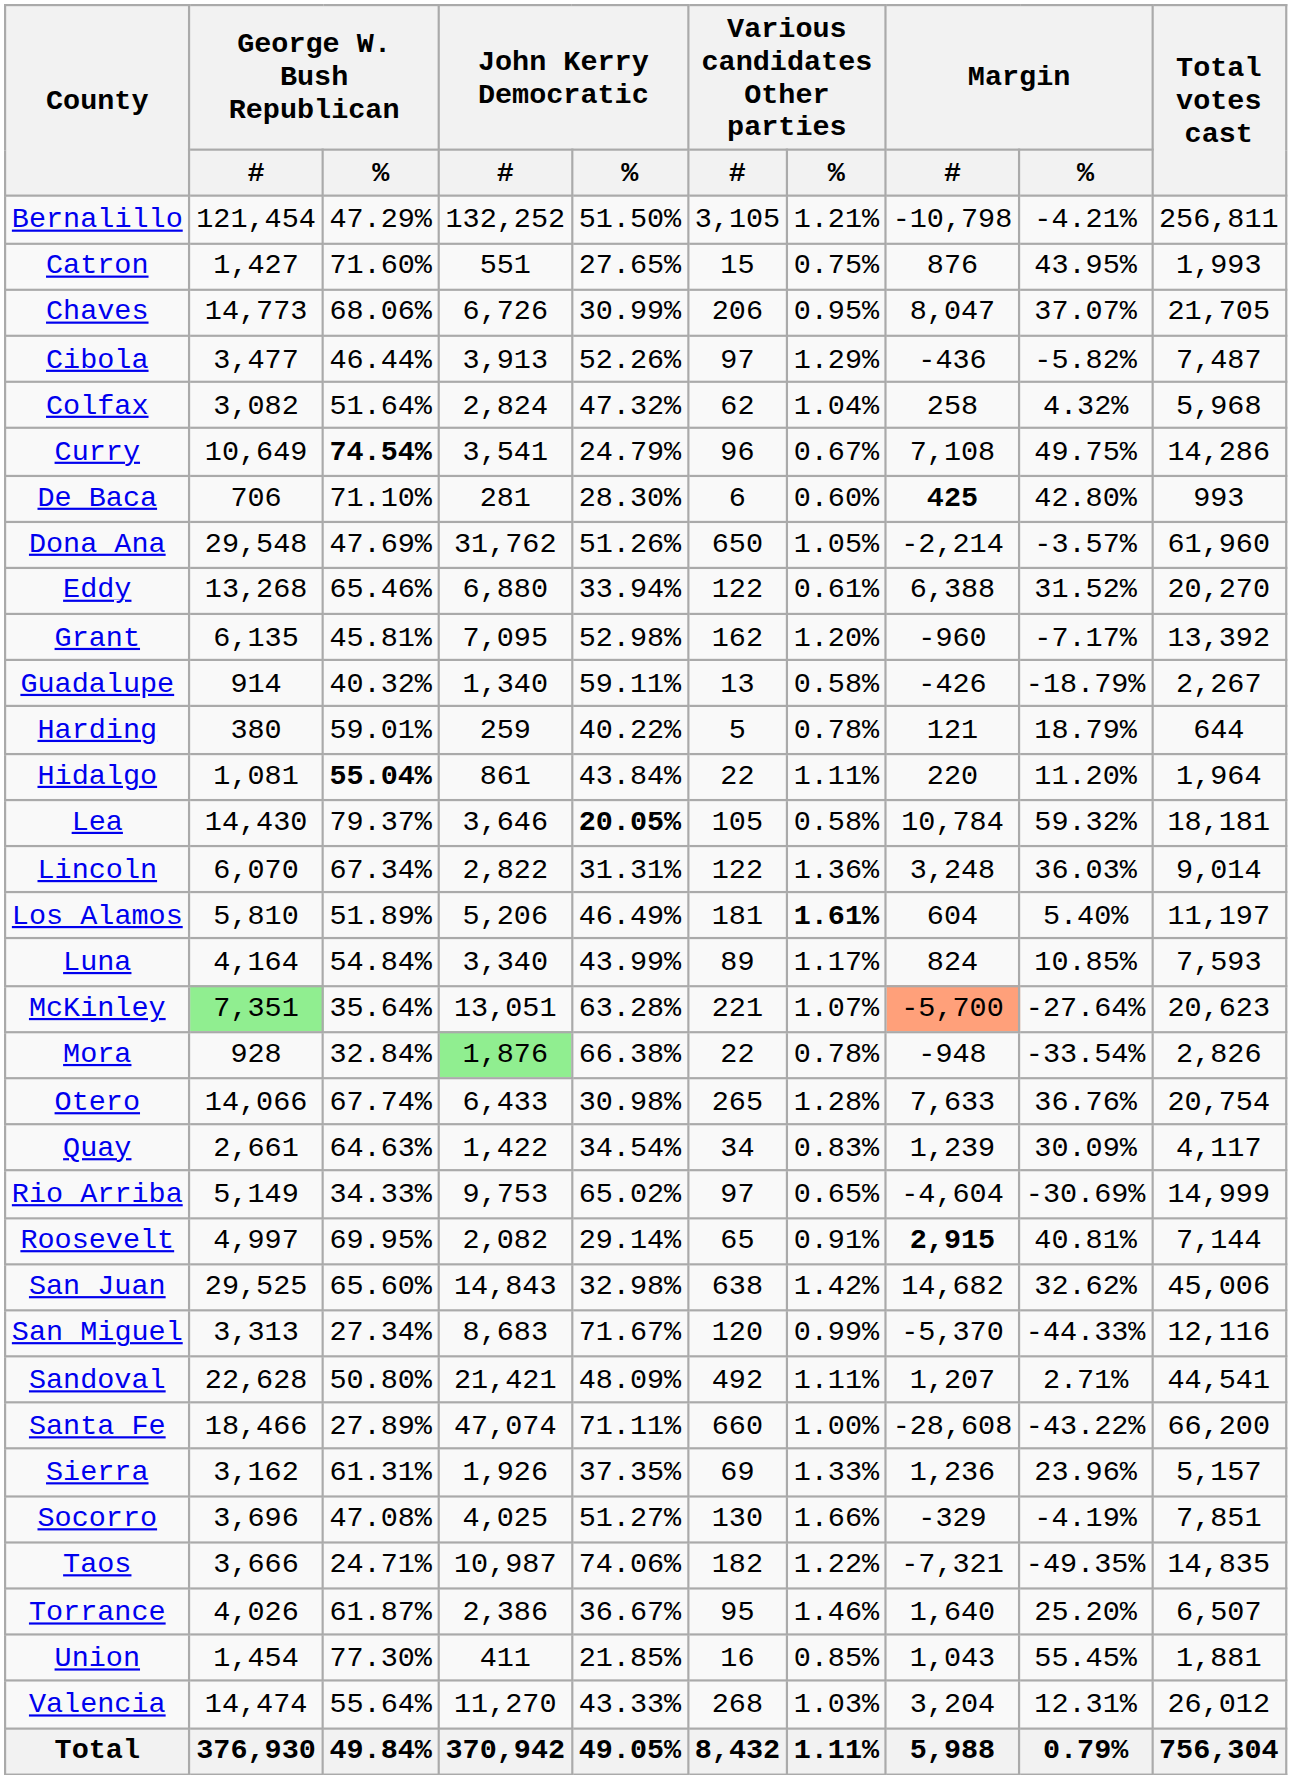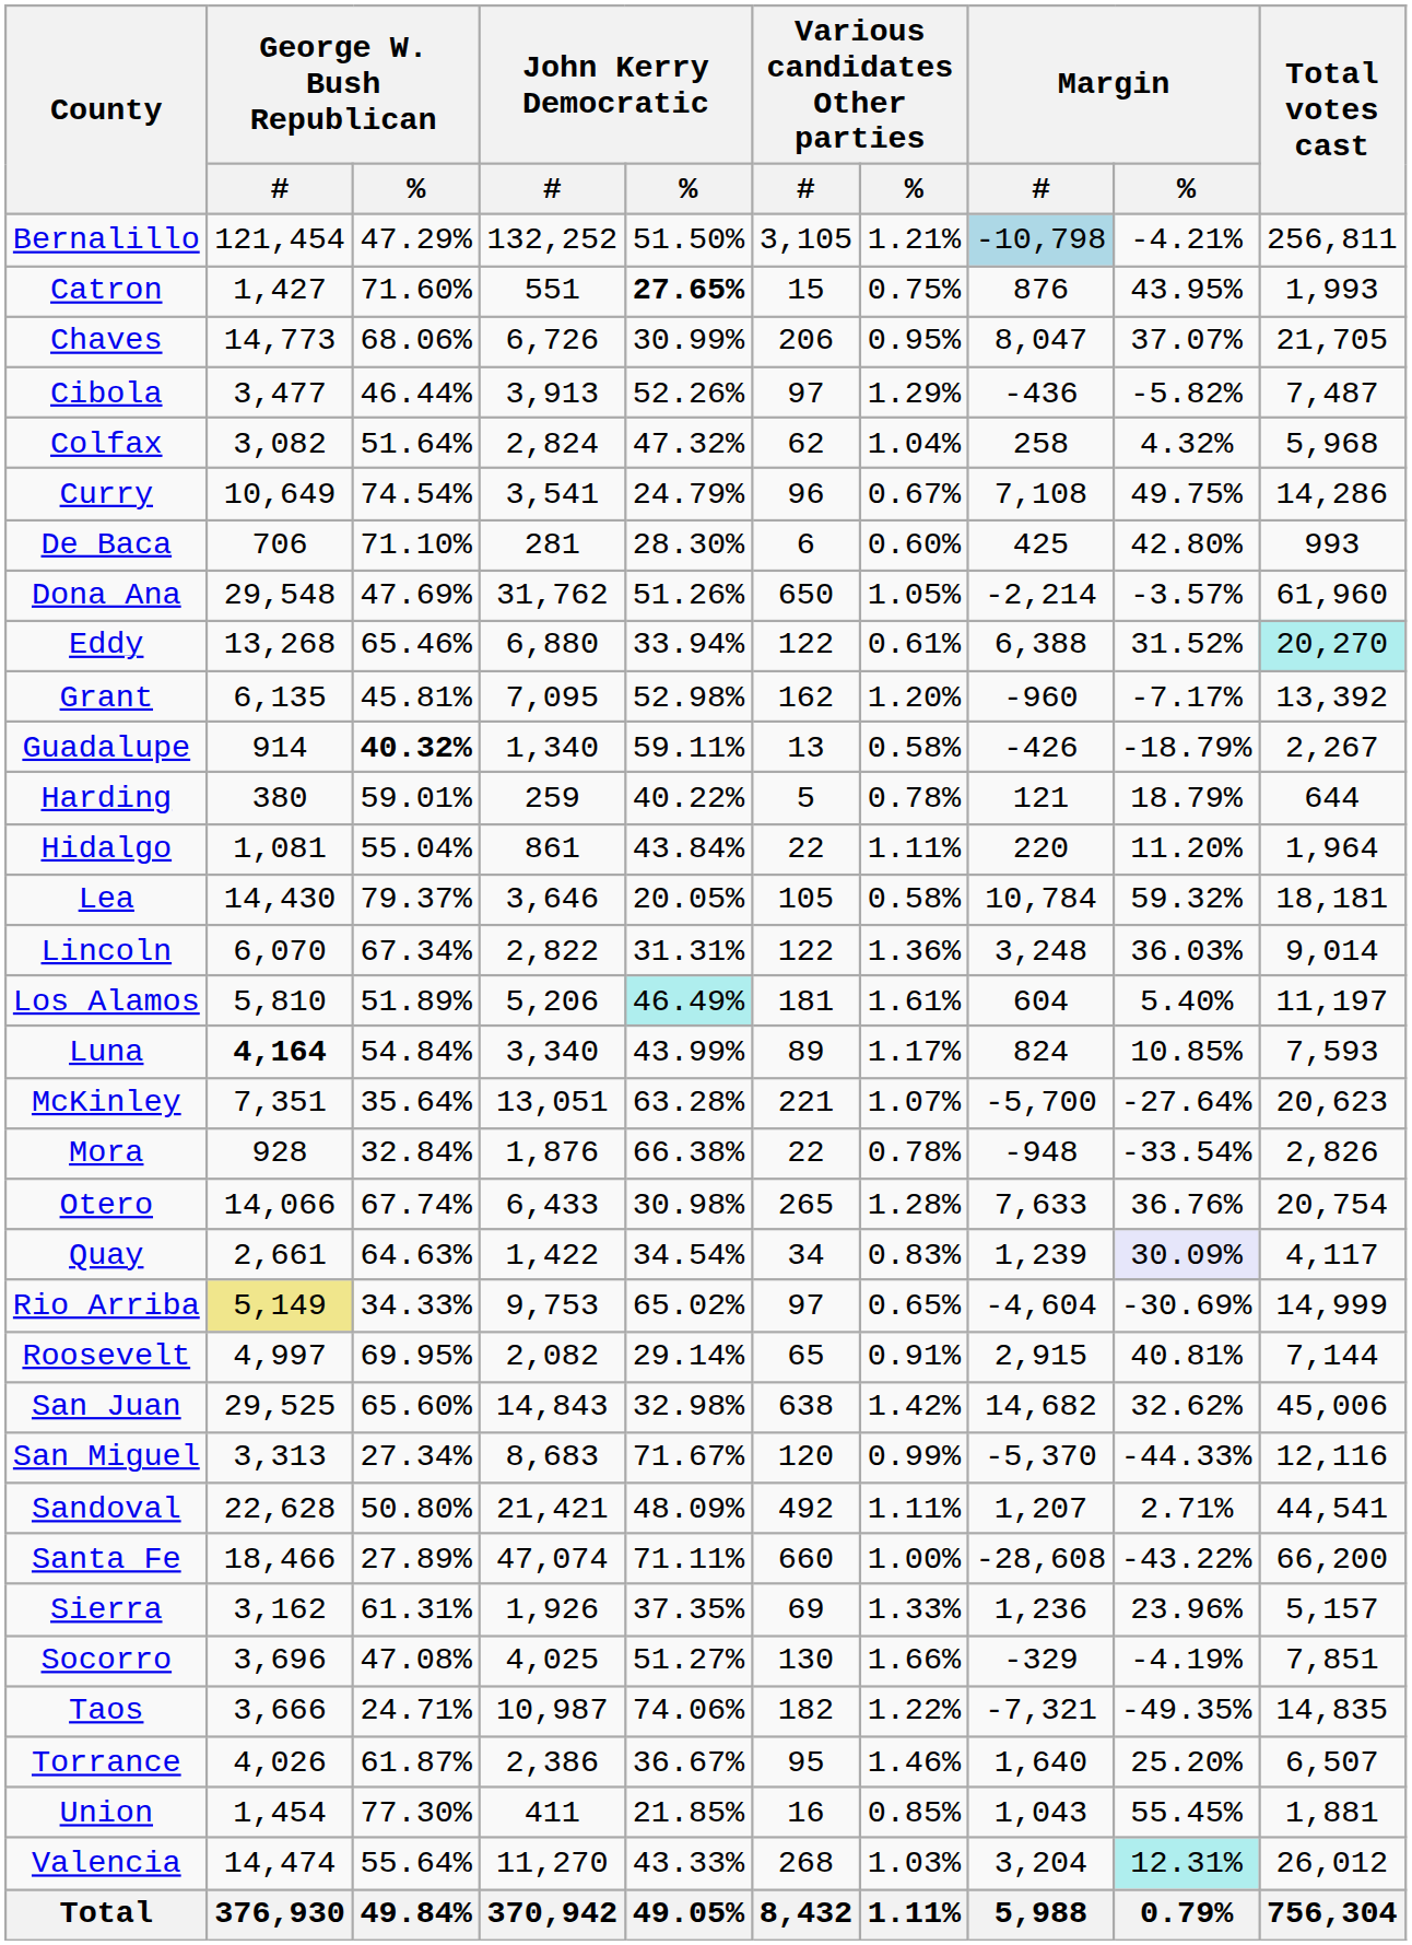Bernalillo | Margin / #: no background -> lightblue background
Catron | John Kerry Democratic / %: normal -> bold
Curry | George W. Bush Republican / %: bold -> normal
De Baca | Margin / #: bold -> normal
Eddy | Total votes cast: no background -> paleturquoise background
Guadalupe | George W. Bush Republican / %: normal -> bold
Hidalgo | George W. Bush Republican / %: bold -> normal
Lea | John Kerry Democratic / %: bold -> normal
Los Alamos | John Kerry Democratic / %: no background -> paleturquoise background
Los Alamos | Various candidates Other parties / %: bold -> normal
Luna | George W. Bush Republican / #: normal -> bold
McKinley | George W. Bush Republican / #: lightgreen background -> no background
McKinley | Margin / #: lightsalmon background -> no background
Mora | John Kerry Democratic / #: lightgreen background -> no background
Quay | Margin / %: no background -> lavender background
Rio Arriba | George W. Bush Republican / #: no background -> khaki background
Roosevelt | Margin / #: bold -> normal
Valencia | Margin / %: no background -> paleturquoise background
